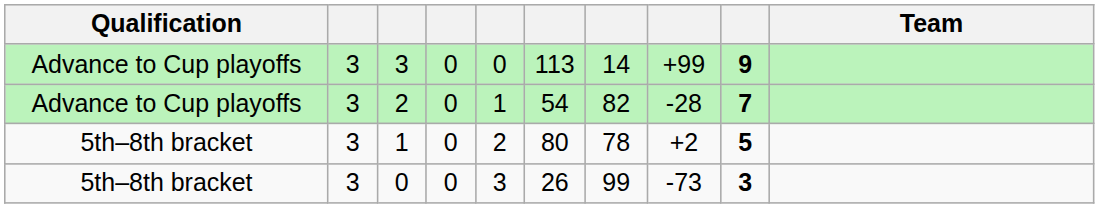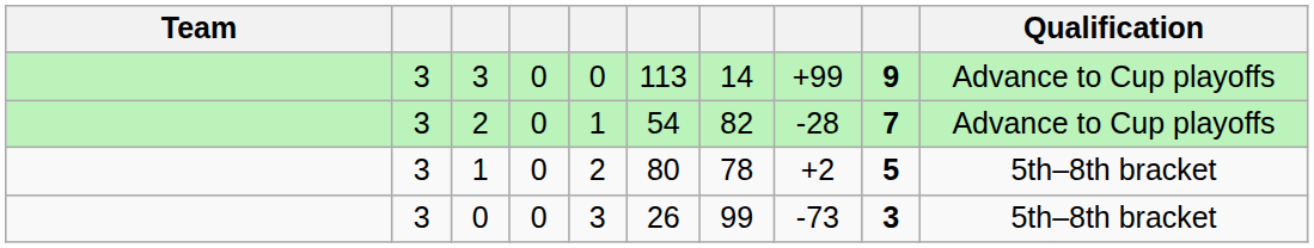columns swapped: Team <-> Qualification
